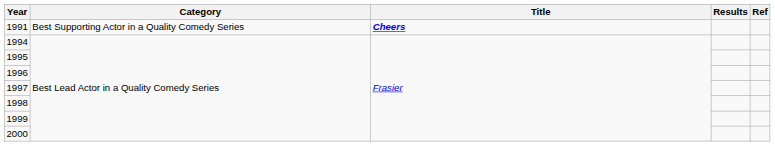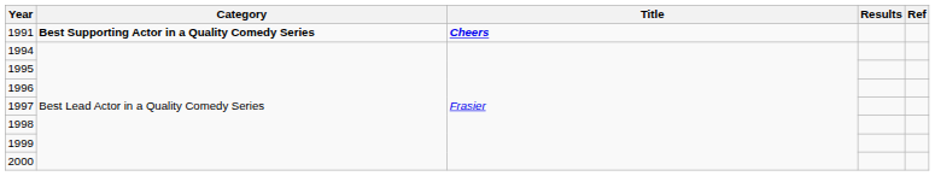1991 | Category: normal -> bold
